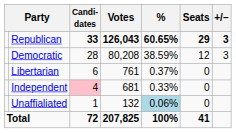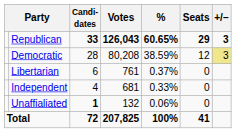Democratic | +/–: no background -> khaki background
Independent | Candi- dates: pink background -> no background
Unaffialiated | Candi- dates: normal -> bold
Unaffialiated | %: lightblue background -> no background
